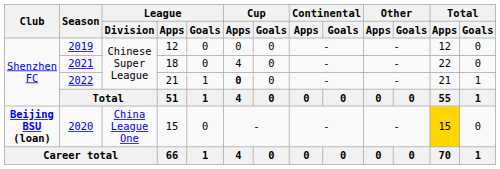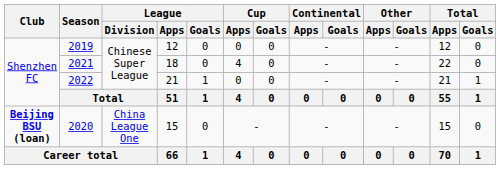2022 | Cup / Apps: bold -> normal
2020 | Total / Apps: gold background -> no background
